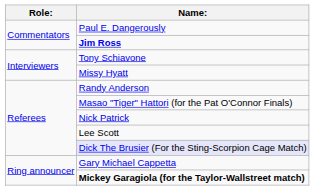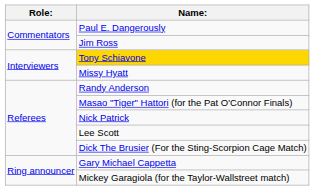Jim Ross | Name:: bold -> normal
Tony Schiavone | Name:: no background -> gold background
Dick The Brusier (For the Sting-Scorpion Cage Match) | Name:: lavender background -> no background
Mickey Garagiola (for the Taylor-Wallstreet match) | Name:: bold -> normal
